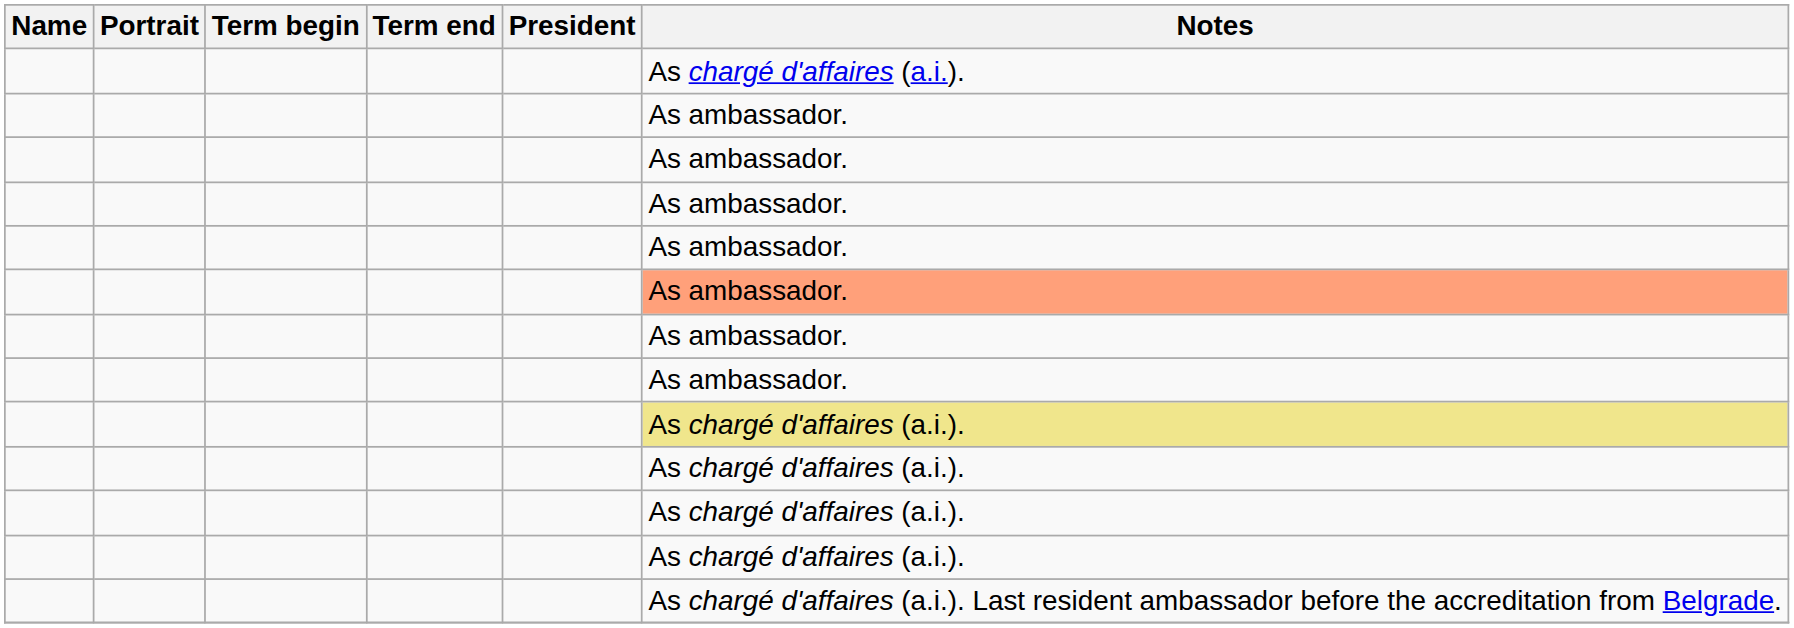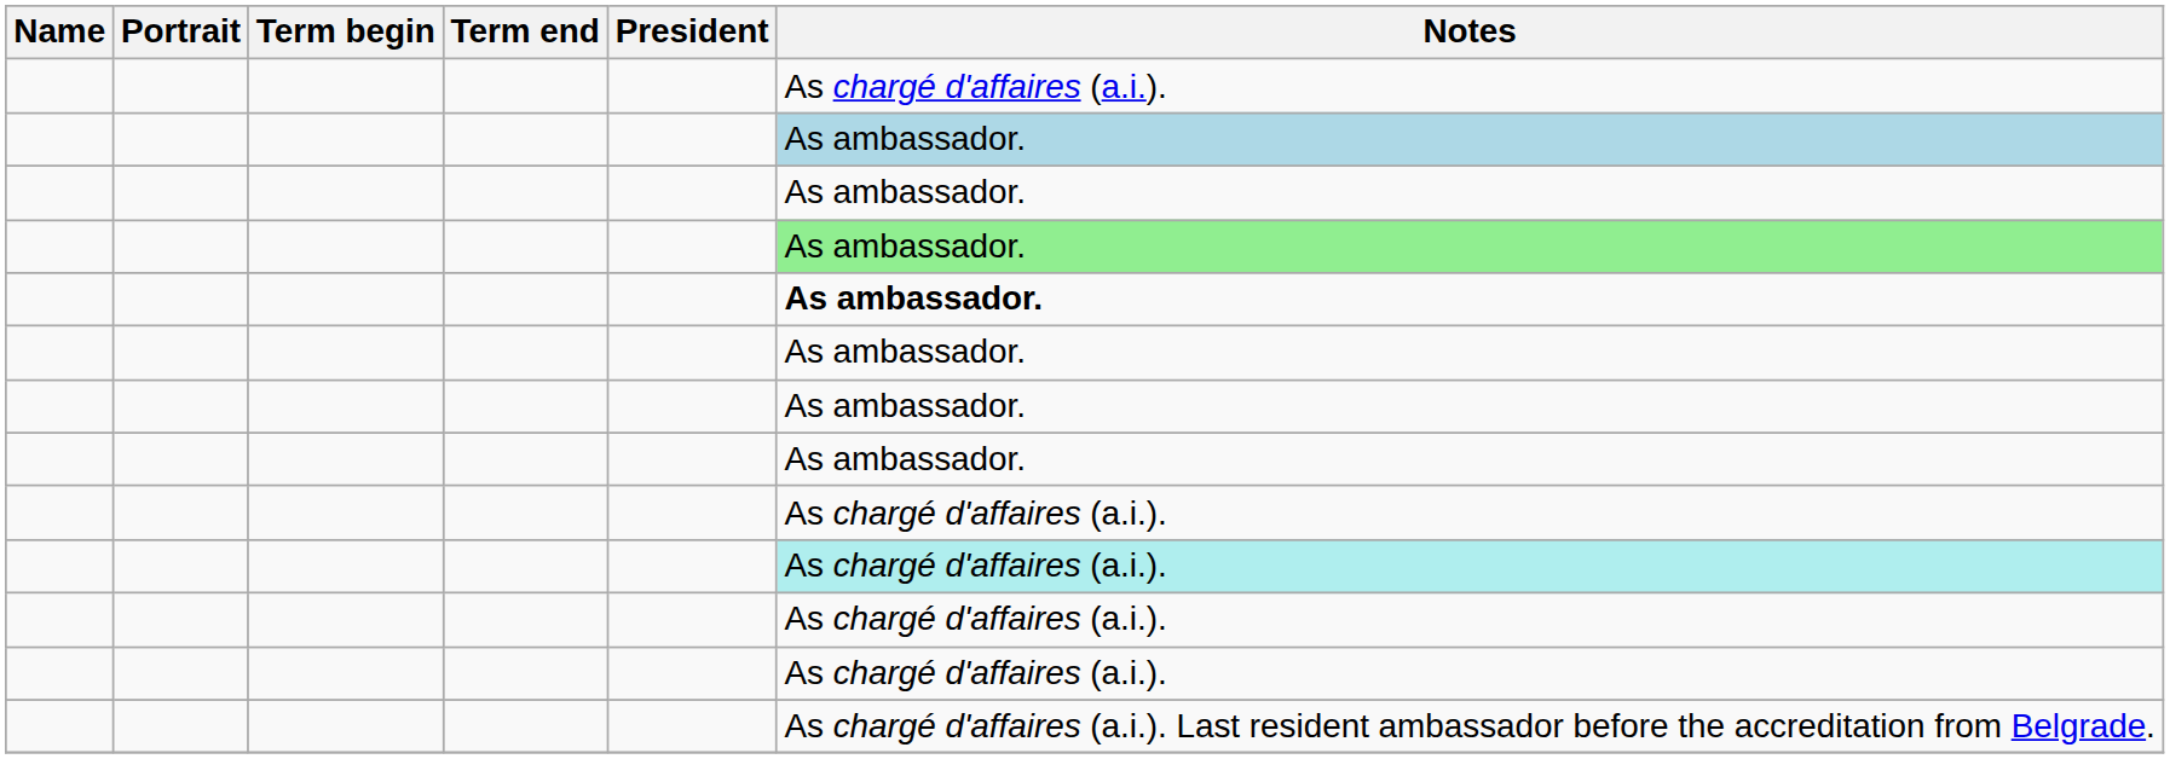row 3 | Notes: no background -> lightblue background
row 5 | Notes: no background -> lightgreen background
row 6 | Notes: normal -> bold
row 7 | Notes: lightsalmon background -> no background
row 10 | Notes: khaki background -> no background
row 11 | Notes: no background -> paleturquoise background
